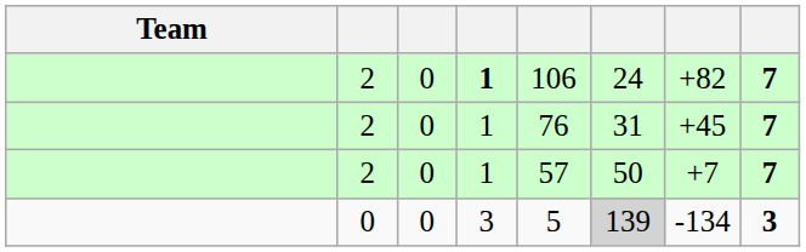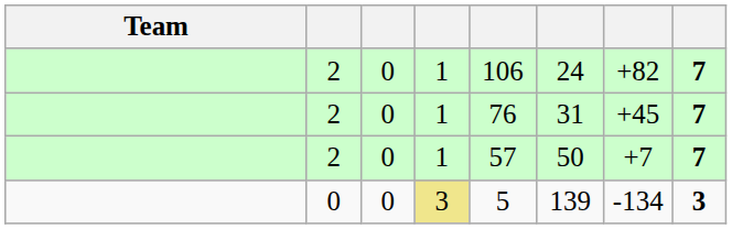row 2 | column 4: bold -> normal
row 5 | column 4: no background -> khaki background
row 5 | column 6: lightgrey background -> no background
